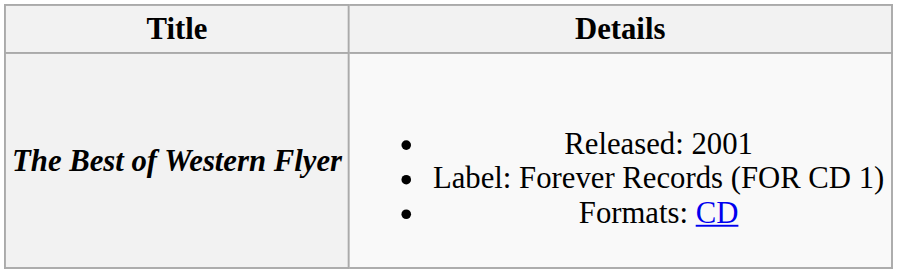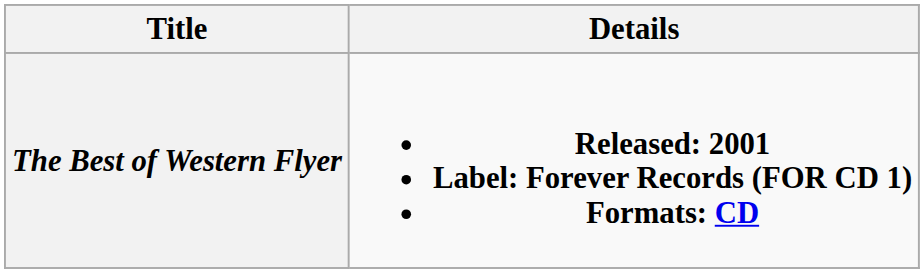The Best of Western Flyer | Details: normal -> bold
